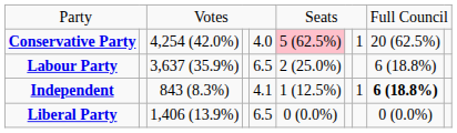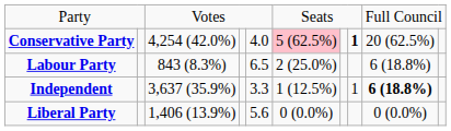Conservative Party | column 8: normal -> bold
Labour Party | column 3: 3,637 (35.9%) -> 843 (8.3%)
Independent | column 3: 843 (8.3%) -> 3,637 (35.9%)
Independent | column 5: 4.1 -> 3.3
Liberal Party | column 5: 6.5 -> 5.6
